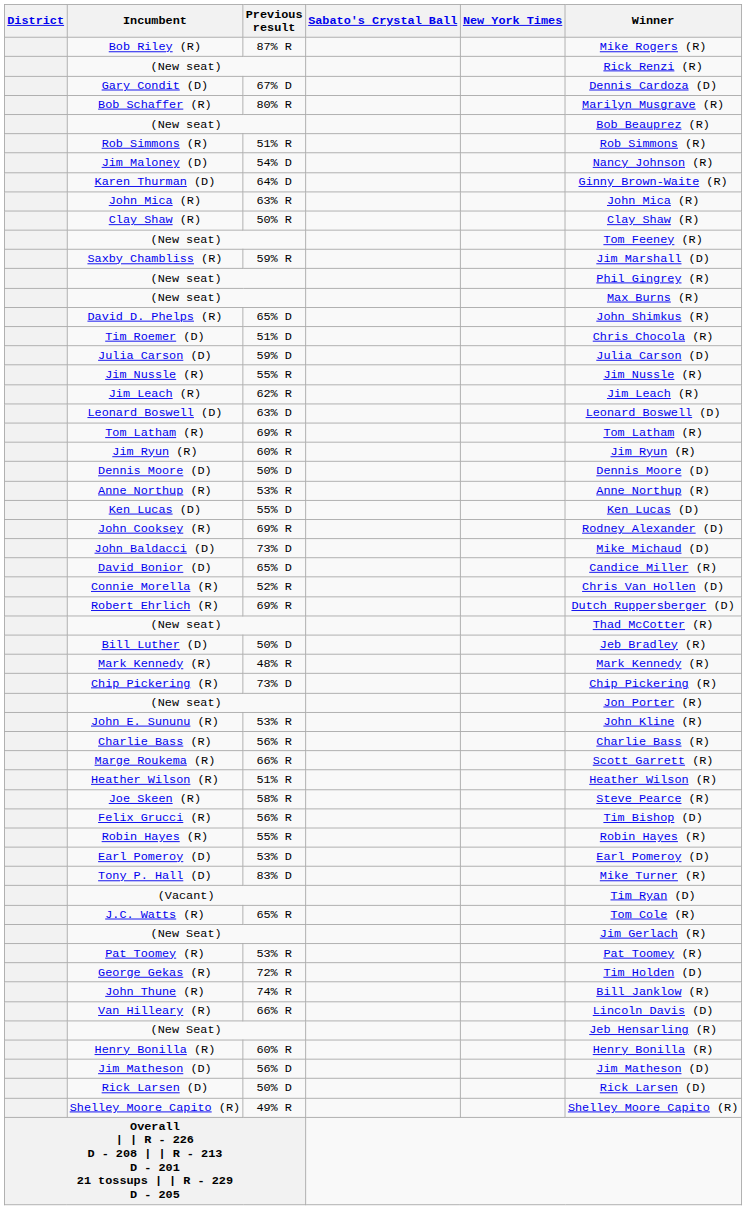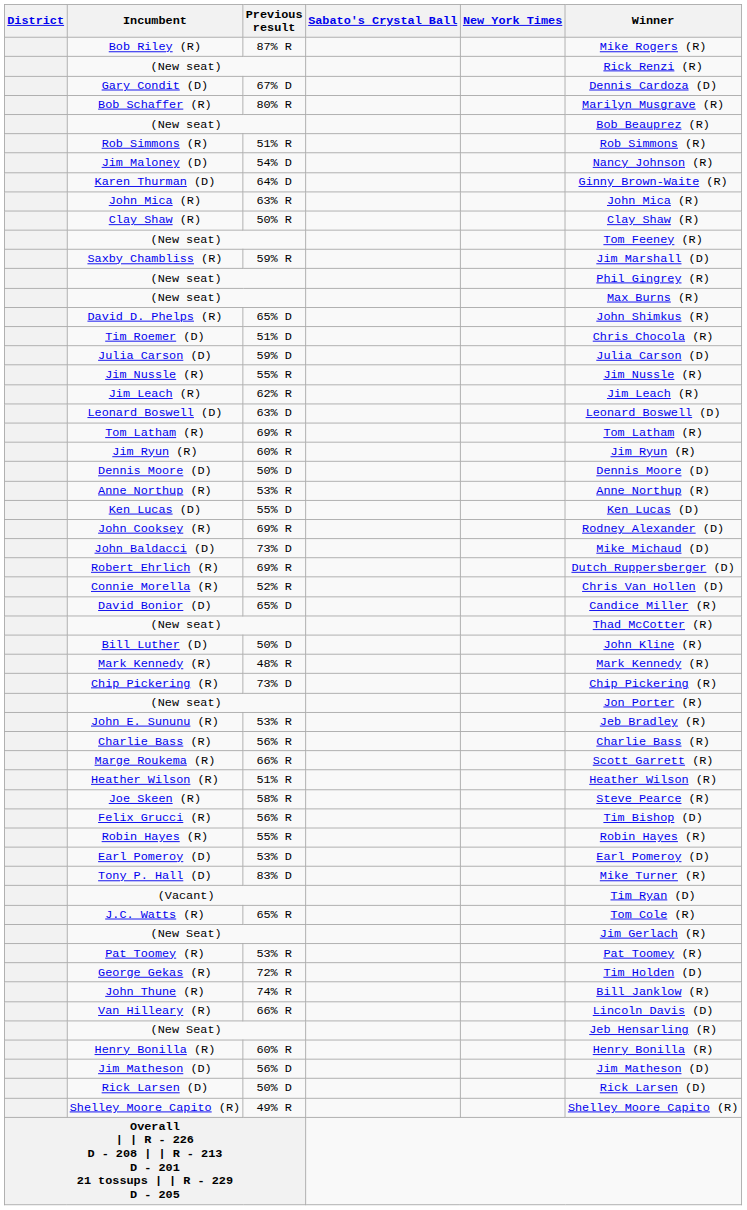rows swapped: Robert Ehrlich (R) <-> David Bonior (D)
Bill Luther (D) | Winner: Jeb Bradley (R) -> John Kline (R)
John E. Sununu (R) | Winner: John Kline (R) -> Jeb Bradley (R)
